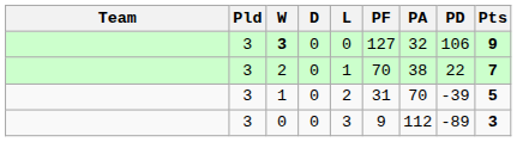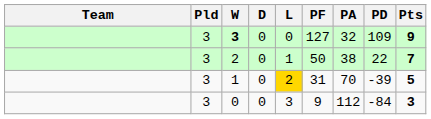row 2 | PD: 106 -> 109
row 3 | PF: 70 -> 50
row 4 | L: no background -> gold background
row 5 | PD: -89 -> -84
